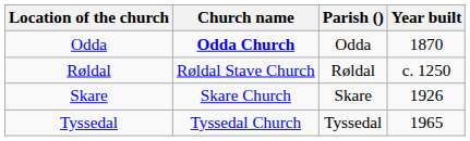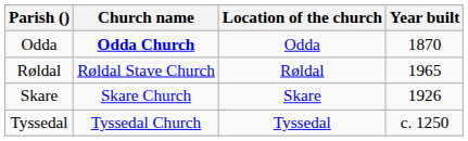columns swapped: Parish () <-> Location of the church
row 3 | Year built: c. 1250 -> 1965
row 5 | Year built: 1965 -> c. 1250
